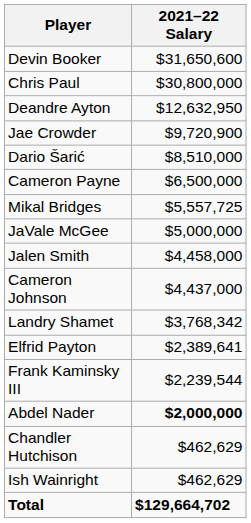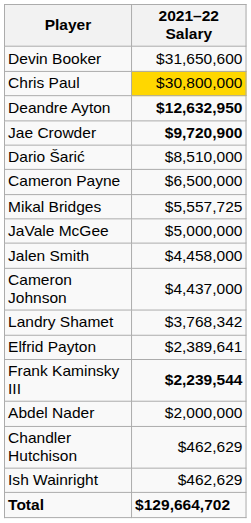Chris Paul | 2021–22 Salary: no background -> gold background
Deandre Ayton | 2021–22 Salary: normal -> bold
Jae Crowder | 2021–22 Salary: normal -> bold
Frank Kaminsky III | 2021–22 Salary: normal -> bold
Abdel Nader | 2021–22 Salary: bold -> normal
